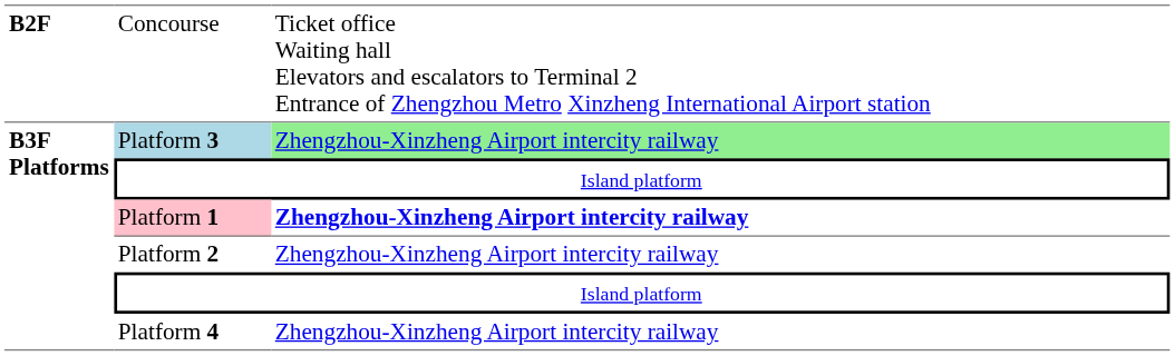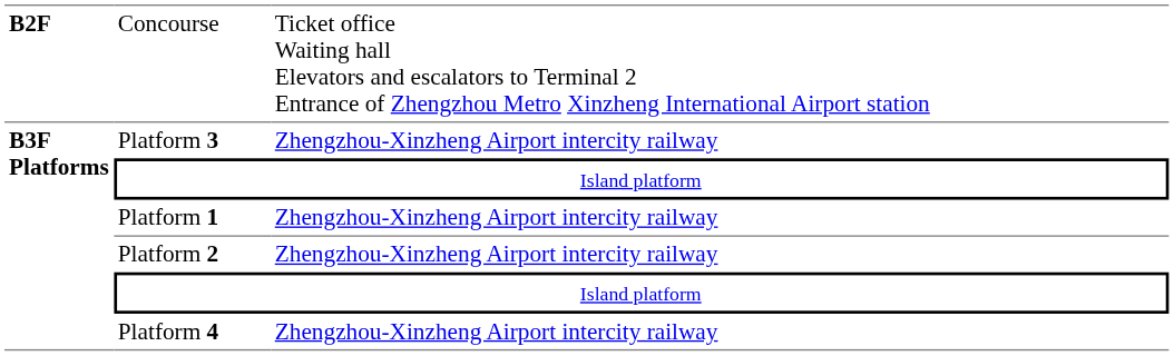Platform 3 | column 2: lightblue background -> no background
Platform 3 | column 3: lightgreen background -> no background
Platform 1 | column 2: pink background -> no background
Platform 1 | column 3: bold -> normal
